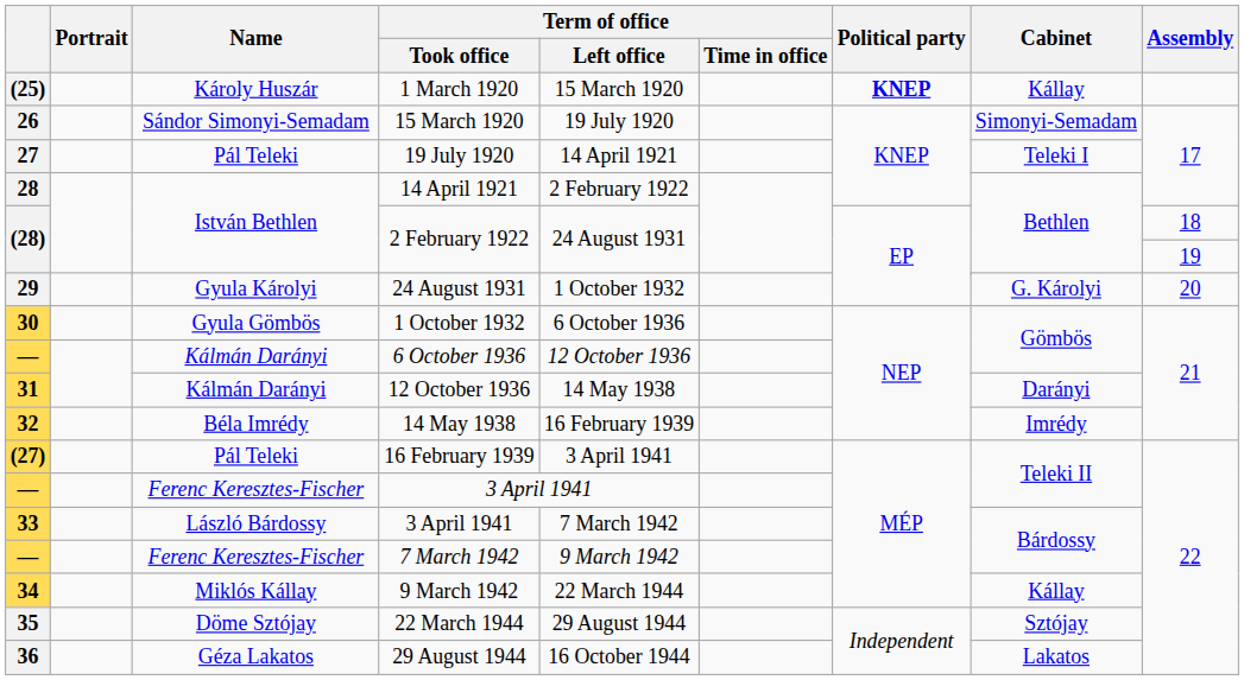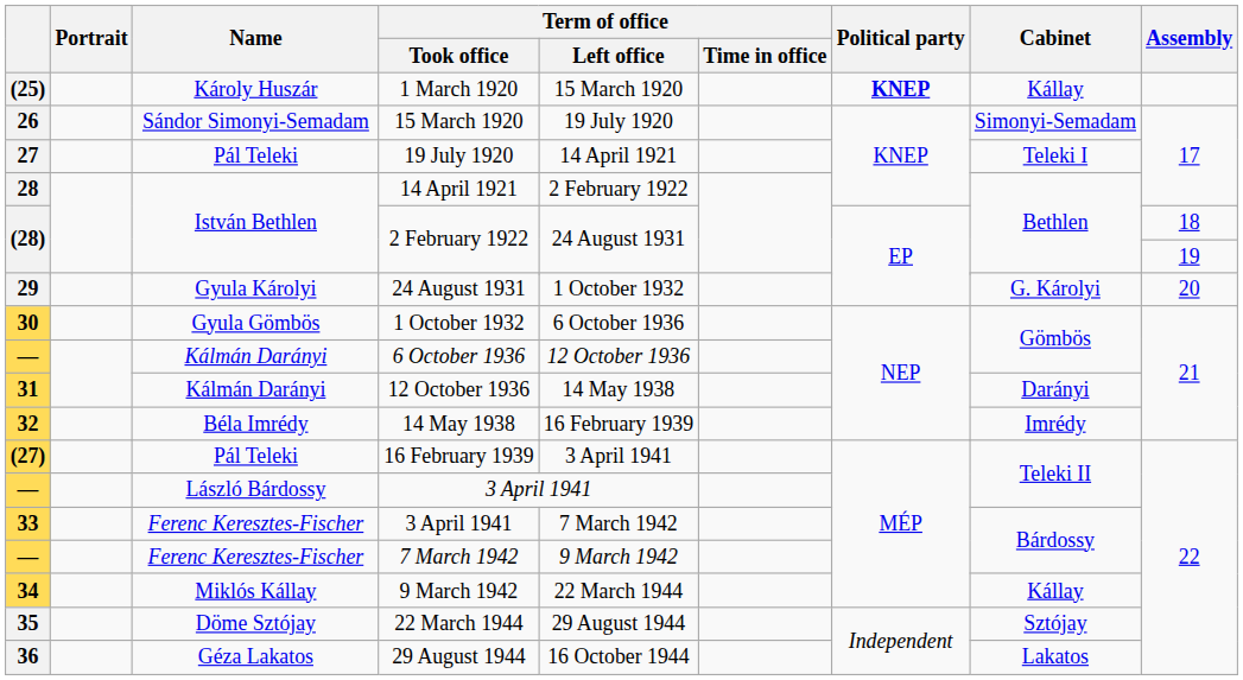— / 3 April 1941 | Name: Ferenc Keresztes-Fischer -> László Bárdossy
33 / 3 April 1941 | Name: László Bárdossy -> Ferenc Keresztes-Fischer
